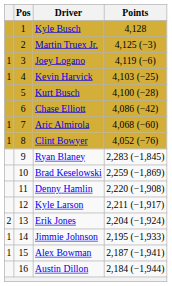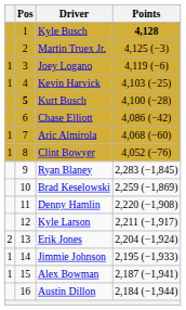Kyle Busch | Points: normal -> bold
Kurt Busch | Pos: normal -> bold
